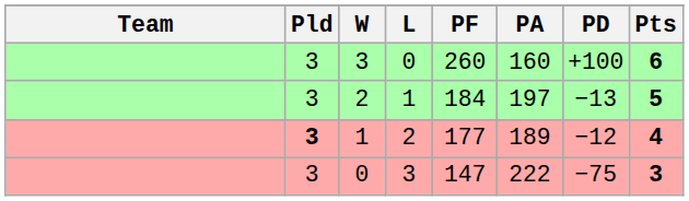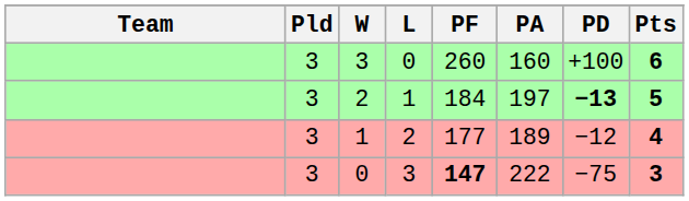row 3 | PD: normal -> bold
row 4 | Pld: bold -> normal
row 5 | PF: normal -> bold
